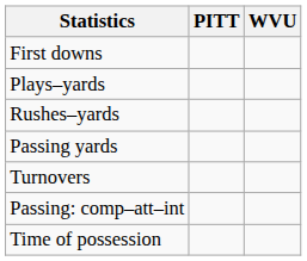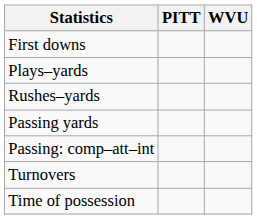rows swapped: Passing: comp–att–int <-> Turnovers
